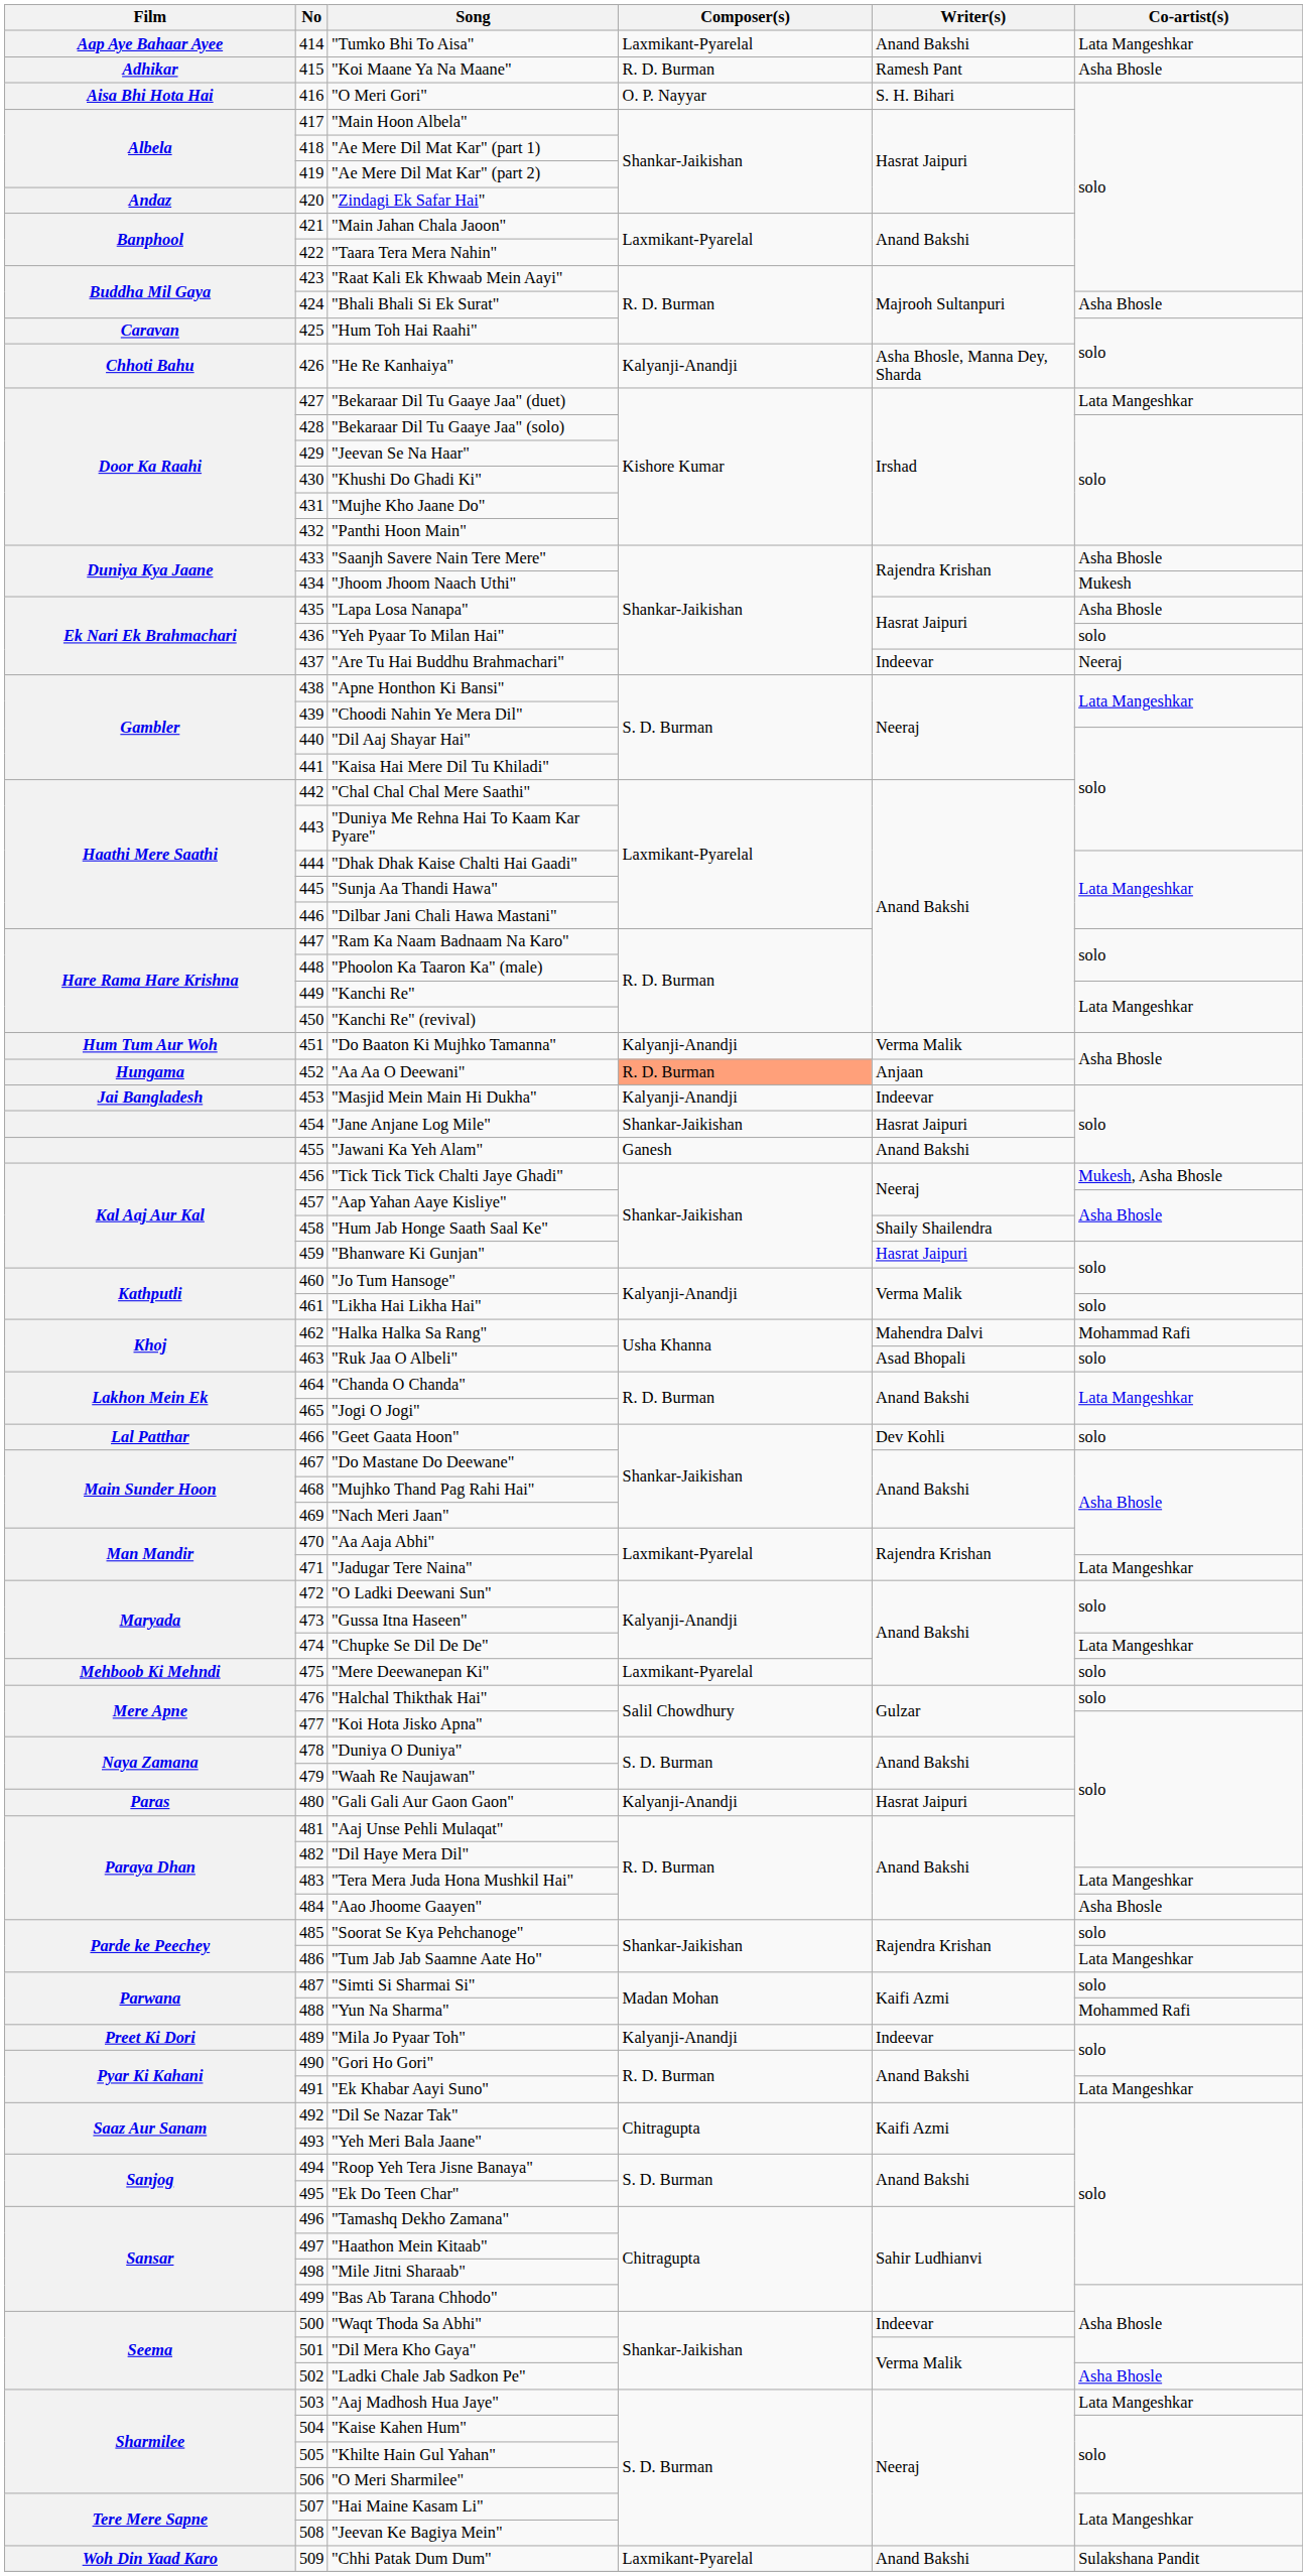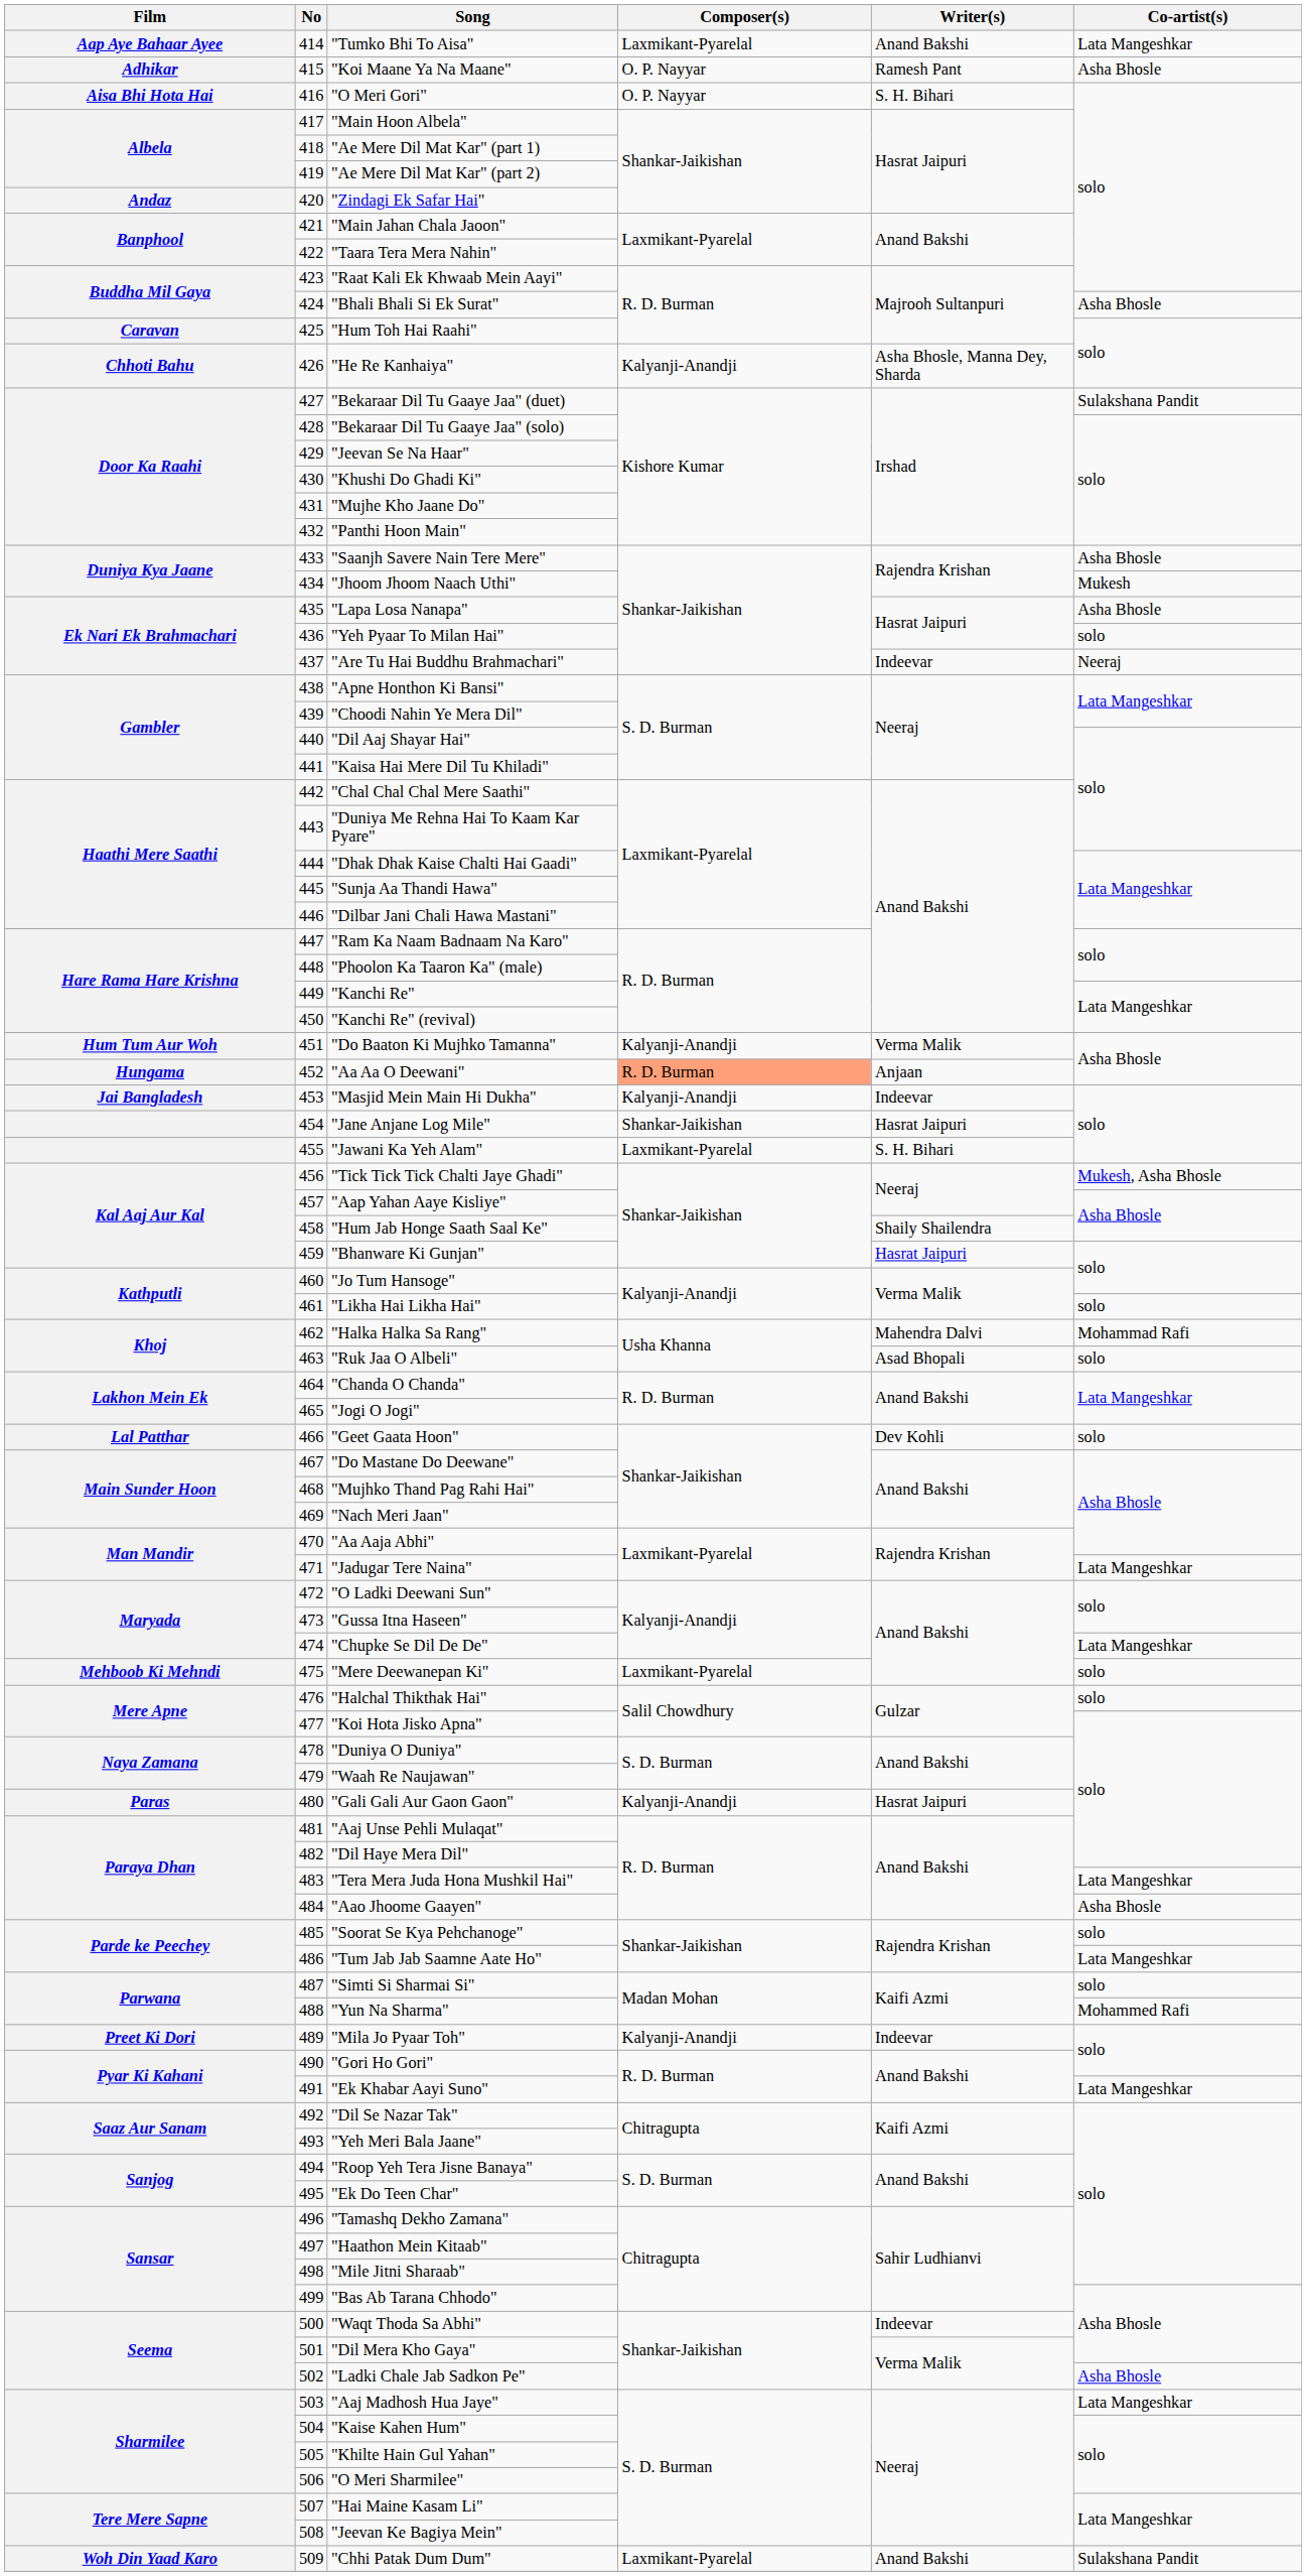"Koi Maane Ya Na Maane" | Composer(s): R. D. Burman -> O. P. Nayyar
"Bekaraar Dil Tu Gaaye Jaa" (duet) | Co-artist(s): Lata Mangeshkar -> Sulakshana Pandit
"Jawani Ka Yeh Alam" | Composer(s): Ganesh -> Laxmikant-Pyarelal
"Jawani Ka Yeh Alam" | Writer(s): Anand Bakshi -> S. H. Bihari
